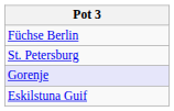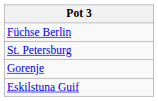row 4 | column 1: lavender background -> no background
